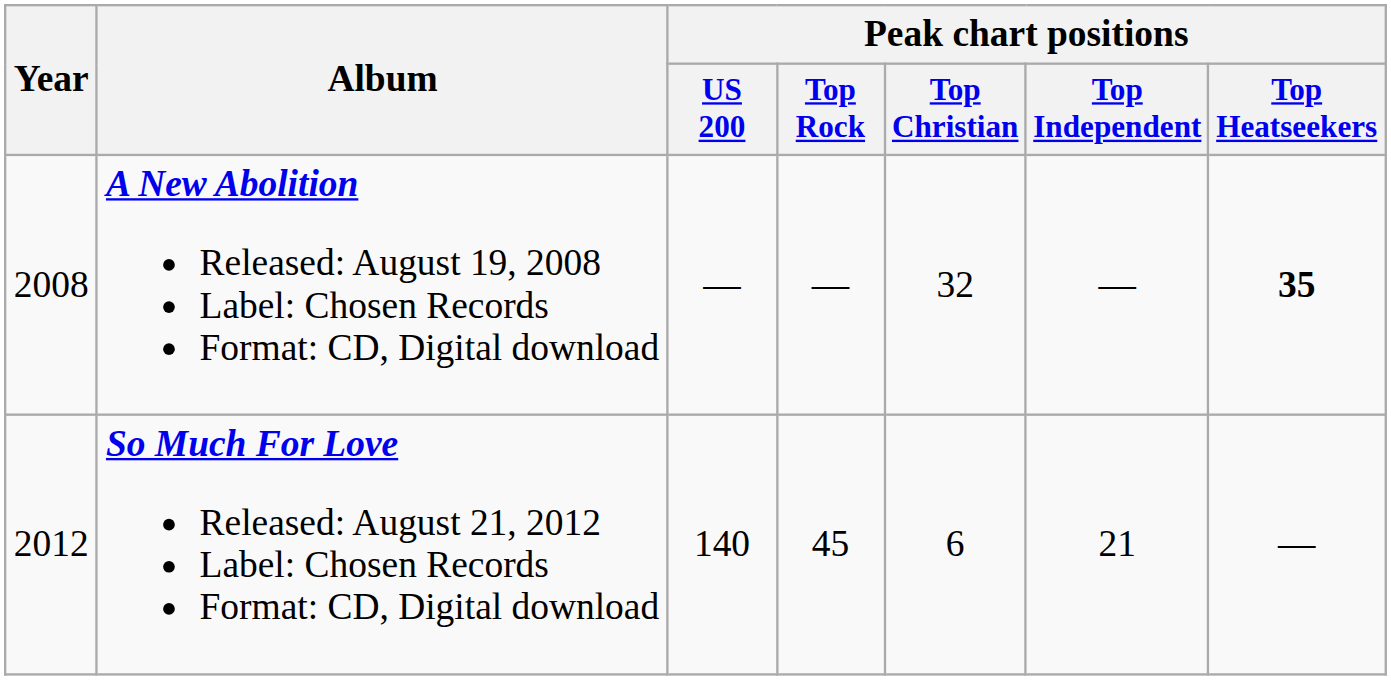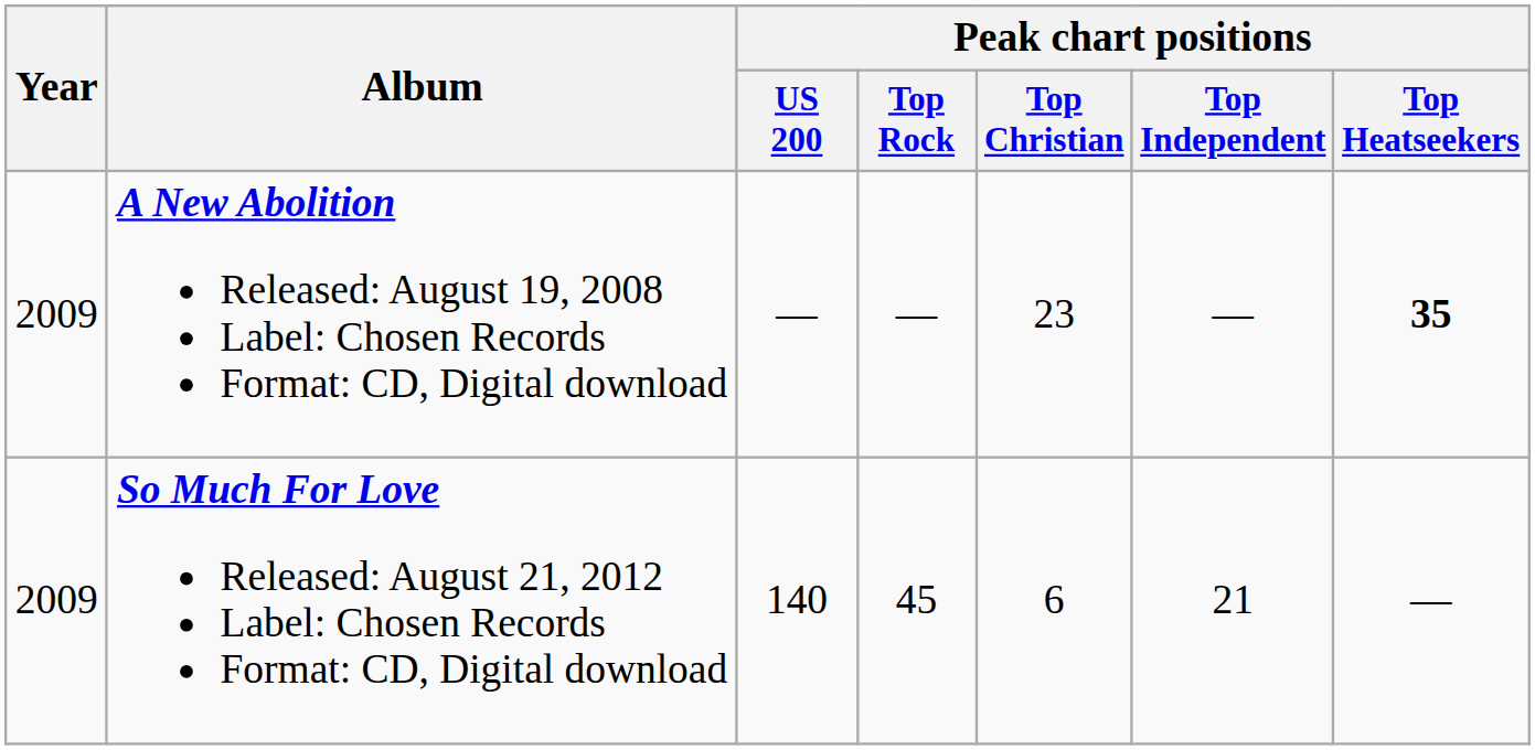row 3 | Year: 2008 -> 2009
row 3 | Peak chart positions / Top Christian: 32 -> 23
row 4 | Year: 2012 -> 2009
